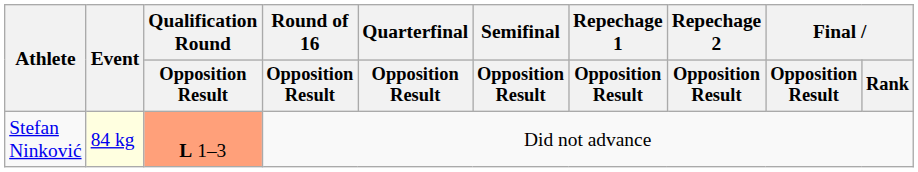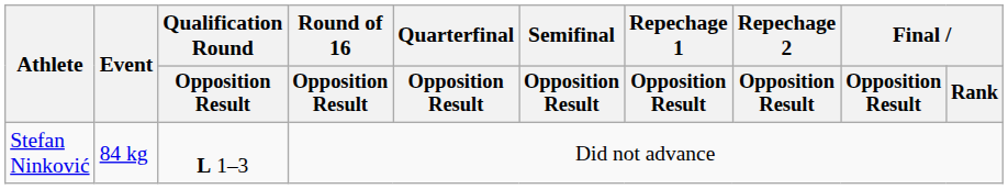Stefan Ninković | Event: lightyellow background -> no background
Stefan Ninković | Qualification Round / Opposition Result: lightsalmon background -> no background
